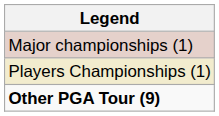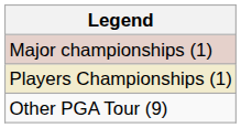row 4 | column 1: bold -> normal
